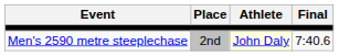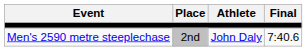Men's 2590 metre steeplechase | Athlete: lightyellow background -> no background
